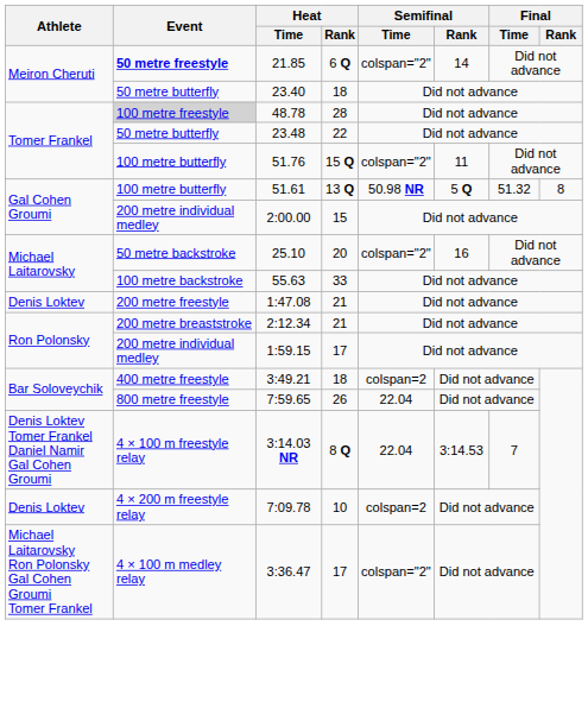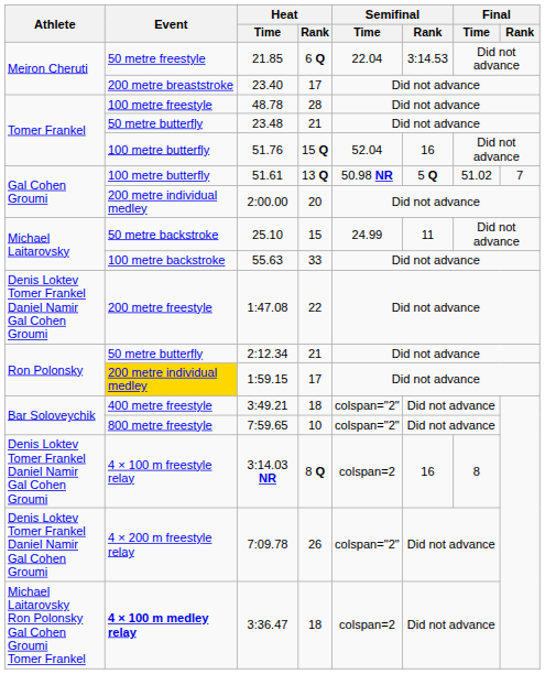21.85 | Event: bold -> normal
21.85 | Semifinal / Time: colspan="2" -> 22.04
21.85 | Semifinal / Rank: 14 -> 3:14.53
23.40 | Event: 50 metre butterfly -> 200 metre breaststroke
23.40 | Heat / Rank: 18 -> 17
48.78 | Event: lightgrey background -> no background
23.48 | Heat / Rank: 22 -> 21
51.76 | Semifinal / Time: colspan="2" -> 52.04
51.76 | Semifinal / Rank: 11 -> 16
51.61 | Final / Time: 51.32 -> 51.02
51.61 | Final / Rank: 8 -> 7
2:00.00 | Heat / Rank: 15 -> 20
25.10 | Heat / Rank: 20 -> 15
25.10 | Semifinal / Time: colspan="2" -> 24.99
25.10 | Semifinal / Rank: 16 -> 11
1:47.08 | Athlete: Denis Loktev -> Denis Loktev Tomer Frankel Daniel Namir Gal Cohen Groumi
1:47.08 | Heat / Rank: 21 -> 22
2:12.34 | Event: 200 metre breaststroke -> 50 metre butterfly
1:59.15 | Event: no background -> gold background
3:49.21 | Semifinal / Time: colspan=2 -> colspan="2"
7:59.65 | Heat / Rank: 26 -> 10
7:59.65 | Semifinal / Time: 22.04 -> colspan="2"
3:14.03 NR | Semifinal / Time: 22.04 -> colspan=2
3:14.03 NR | Semifinal / Rank: 3:14.53 -> 16
3:14.03 NR | Final / Time: 7 -> 8
7:09.78 | Athlete: Denis Loktev -> Denis Loktev Tomer Frankel Daniel Namir Gal Cohen Groumi
7:09.78 | Heat / Rank: 10 -> 26
7:09.78 | Semifinal / Time: colspan=2 -> colspan="2"
3:36.47 | Event: normal -> bold
3:36.47 | Heat / Rank: 17 -> 18
3:36.47 | Semifinal / Time: colspan="2" -> colspan=2
